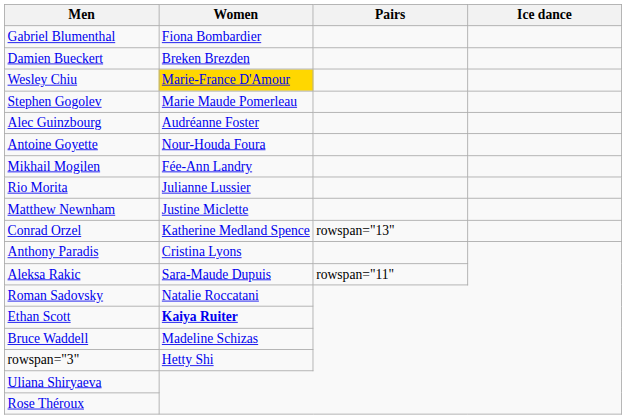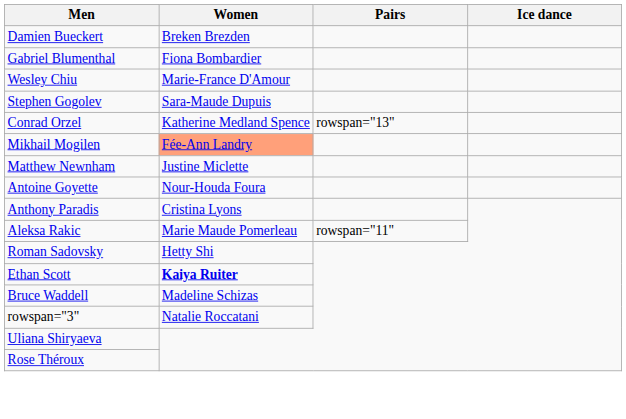rows swapped: Gabriel Blumenthal <-> Damien Bueckert
Wesley Chiu | Women: gold background -> no background
Stephen Gogolev | Women: Marie Maude Pomerleau -> Sara-Maude Dupuis
- row: Alec Guinzbourg | Audréanne Foster
rows swapped: Antoine Goyette <-> Conrad Orzel
Mikhail Mogilen | Women: no background -> lightsalmon background
- row: Rio Morita | Julianne Lussier
Aleksa Rakic | Women: Sara-Maude Dupuis -> Marie Maude Pomerleau
Roman Sadovsky | Women: Natalie Roccatani -> Hetty Shi
rowspan="3" | Women: Hetty Shi -> Natalie Roccatani
